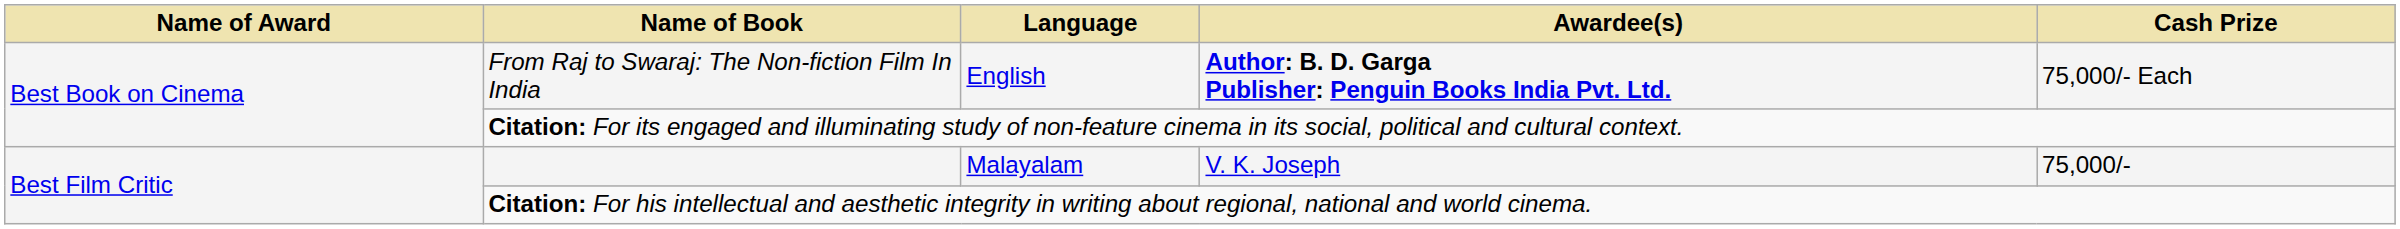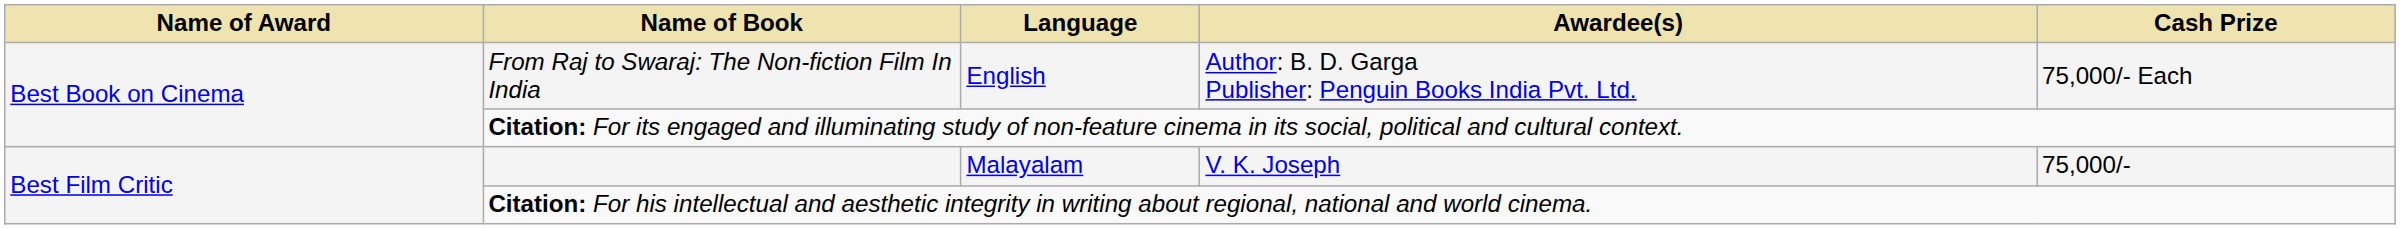From Raj to Swaraj: The Non-fiction Film In India | Awardee(s): bold -> normal
